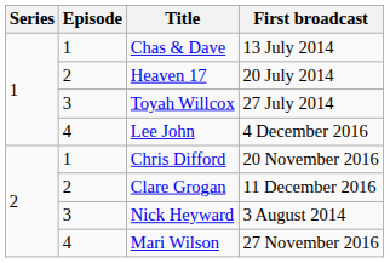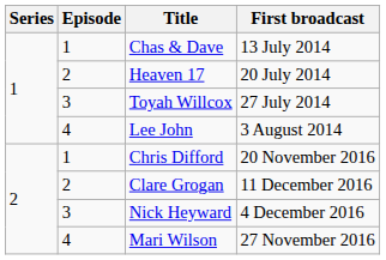Lee John | First broadcast: 4 December 2016 -> 3 August 2014
Nick Heyward | First broadcast: 3 August 2014 -> 4 December 2016
